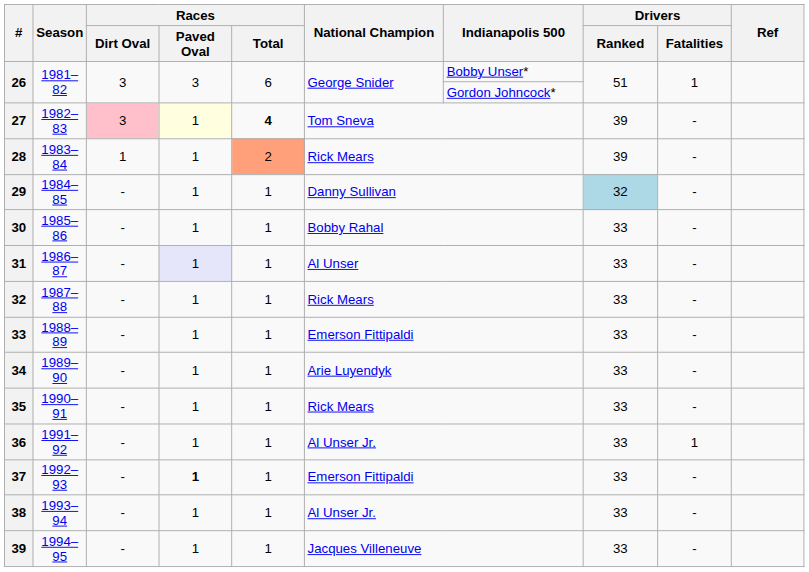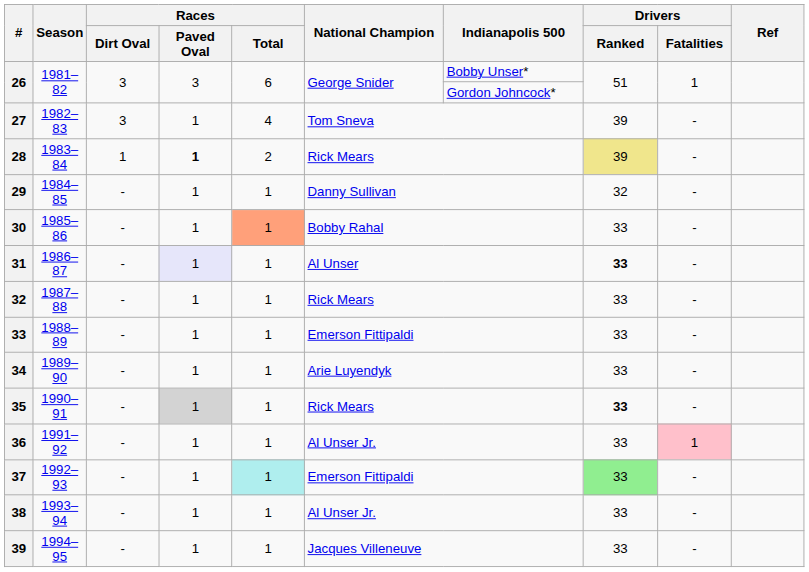27 | Races / Dirt Oval: pink background -> no background
27 | Races / Paved Oval: lightyellow background -> no background
27 | Races / Total: bold -> normal
28 | Races / Paved Oval: normal -> bold
28 | Races / Total: lightsalmon background -> no background
28 | Drivers / Ranked: no background -> khaki background
29 | Drivers / Ranked: lightblue background -> no background
30 | Races / Total: no background -> lightsalmon background
31 | Drivers / Ranked: normal -> bold
35 | Races / Paved Oval: no background -> lightgrey background
35 | Drivers / Ranked: normal -> bold
36 | Drivers / Fatalities: no background -> pink background
37 | Races / Paved Oval: bold -> normal
37 | Races / Total: no background -> paleturquoise background
37 | Drivers / Ranked: no background -> lightgreen background
